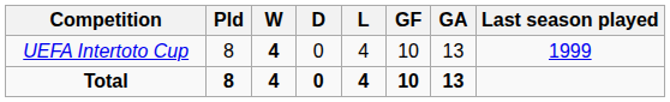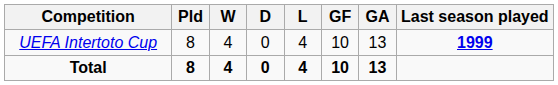UEFA Intertoto Cup | W: bold -> normal
UEFA Intertoto Cup | Last season played: normal -> bold
